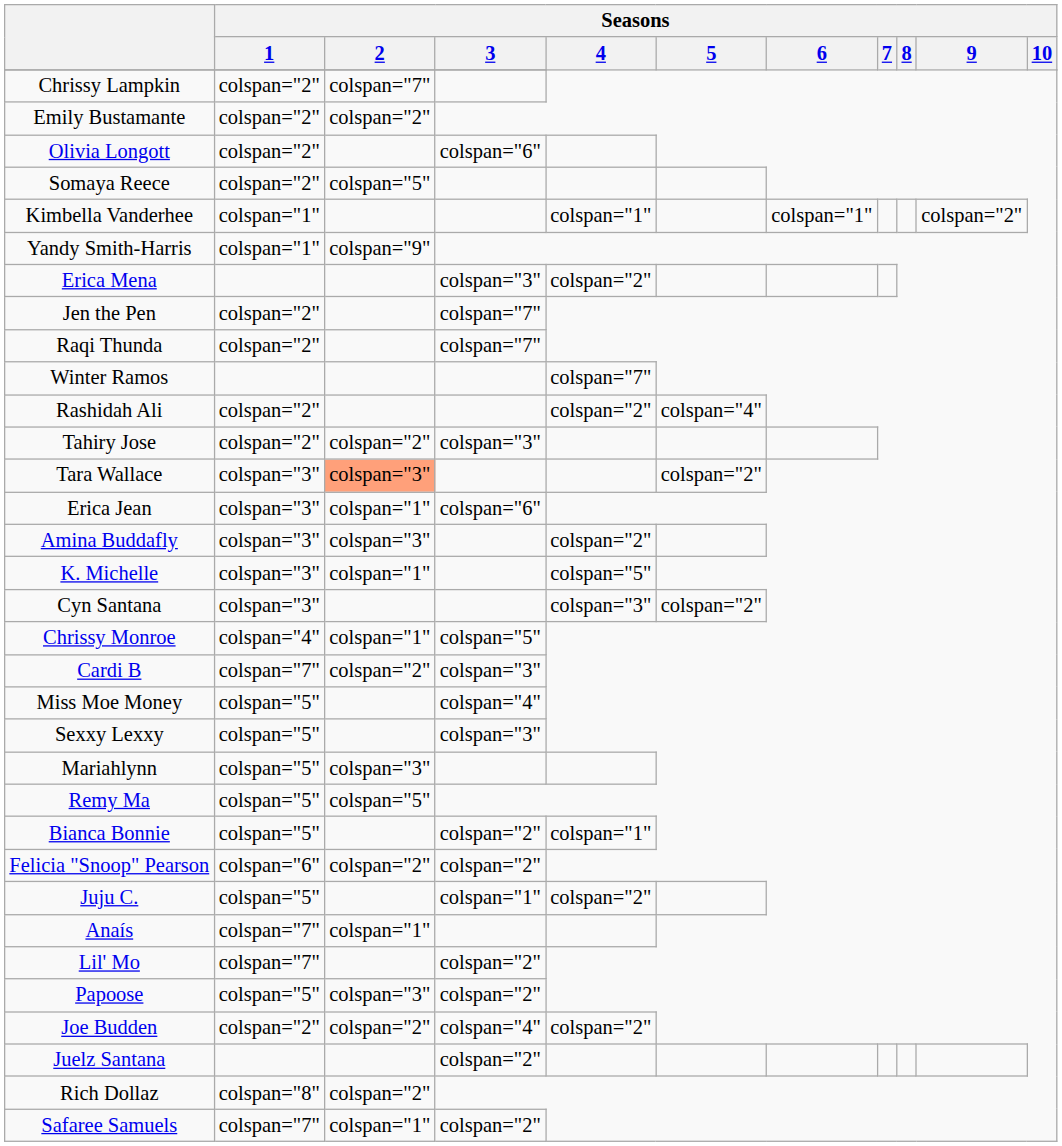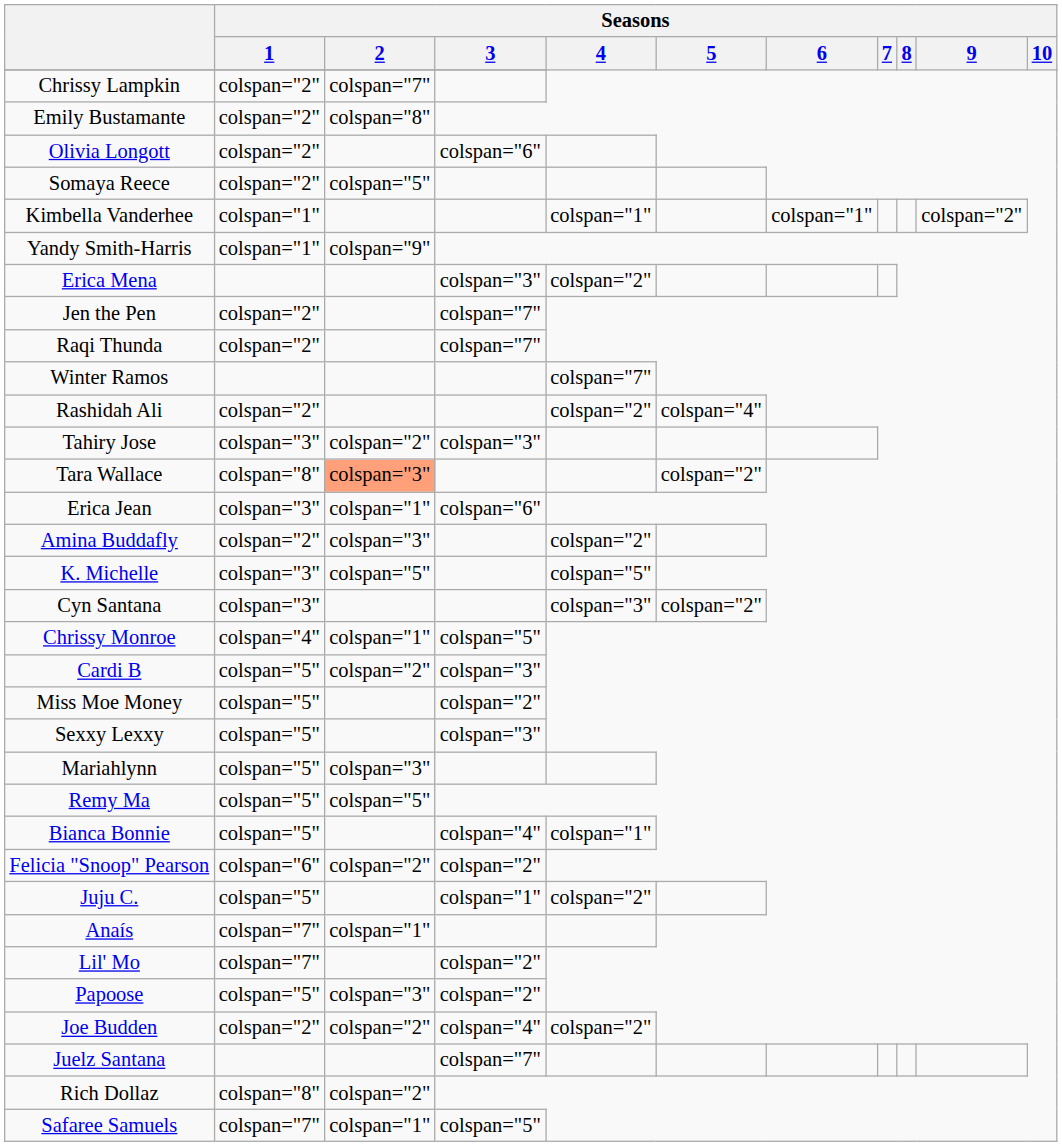Emily Bustamante | Seasons / 2: colspan="2" -> colspan="8"
Tahiry Jose | Seasons / 1: colspan="2" -> colspan="3"
Tara Wallace | Seasons / 1: colspan="3" -> colspan="8"
Amina Buddafly | Seasons / 1: colspan="3" -> colspan="2"
K. Michelle | Seasons / 2: colspan="1" -> colspan="5"
Cardi B | Seasons / 1: colspan="7" -> colspan="5"
Miss Moe Money | Seasons / 3: colspan="4" -> colspan="2"
Bianca Bonnie | Seasons / 3: colspan="2" -> colspan="4"
Juelz Santana | Seasons / 3: colspan="2" -> colspan="7"
Safaree Samuels | Seasons / 3: colspan="2" -> colspan="5"
